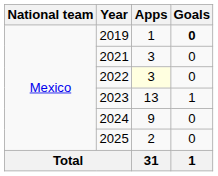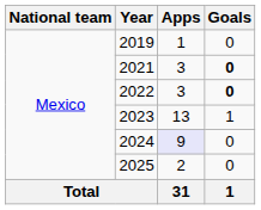2019 | Goals: bold -> normal
2021 | Goals: normal -> bold
2022 | Apps: lightyellow background -> no background
2022 | Goals: normal -> bold
2024 | Apps: no background -> lavender background
